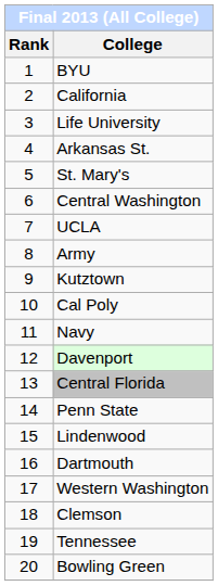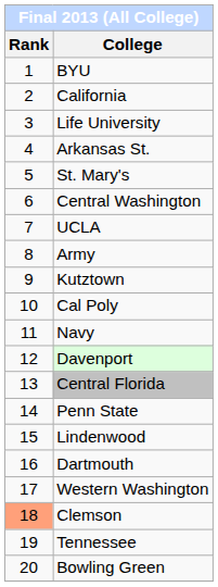Clemson | Rank: no background -> lightsalmon background
